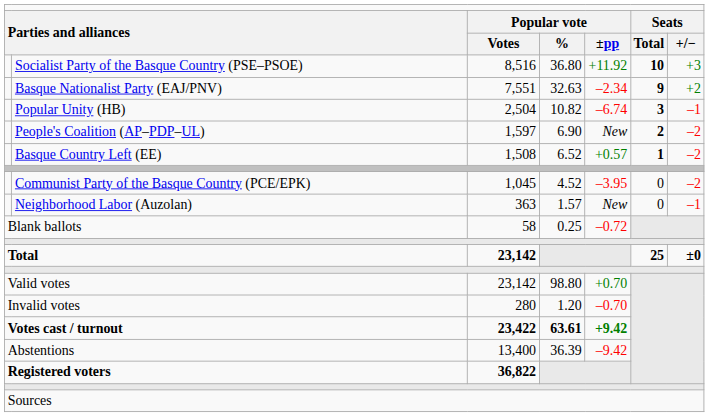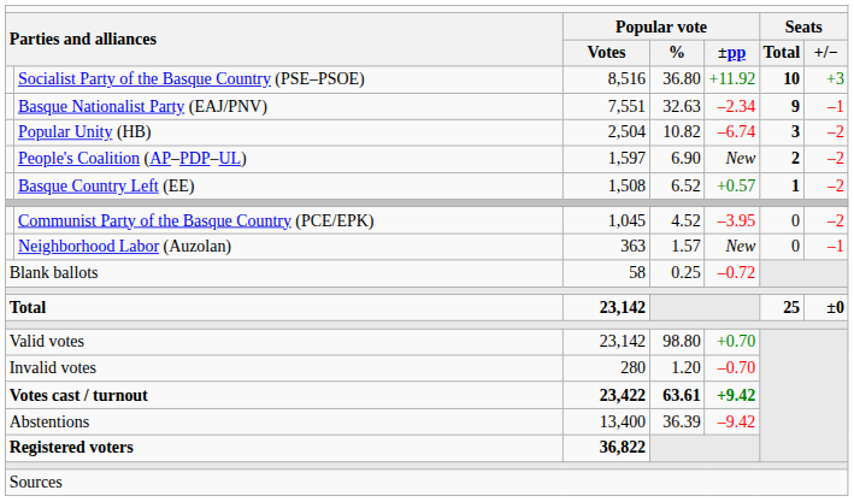Basque Nationalist Party (EAJ/PNV) | column 7: +2 -> –1
Popular Unity (HB) | column 7: –1 -> –2
